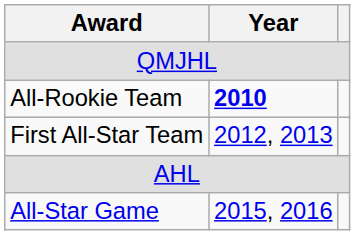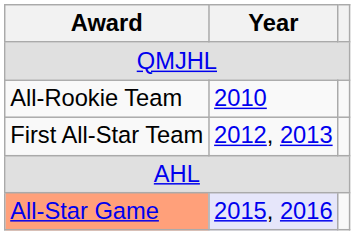All-Rookie Team | Year: bold -> normal
All-Star Game | Award: no background -> lightsalmon background
All-Star Game | Year: no background -> lavender background
